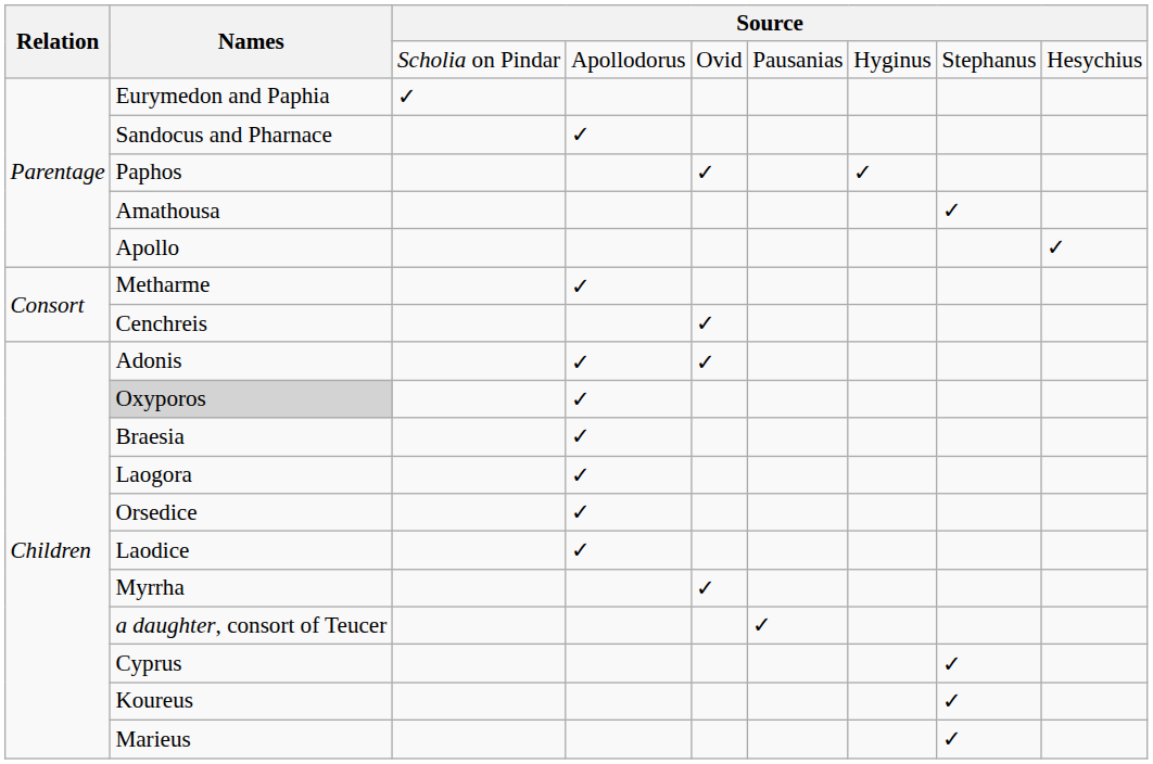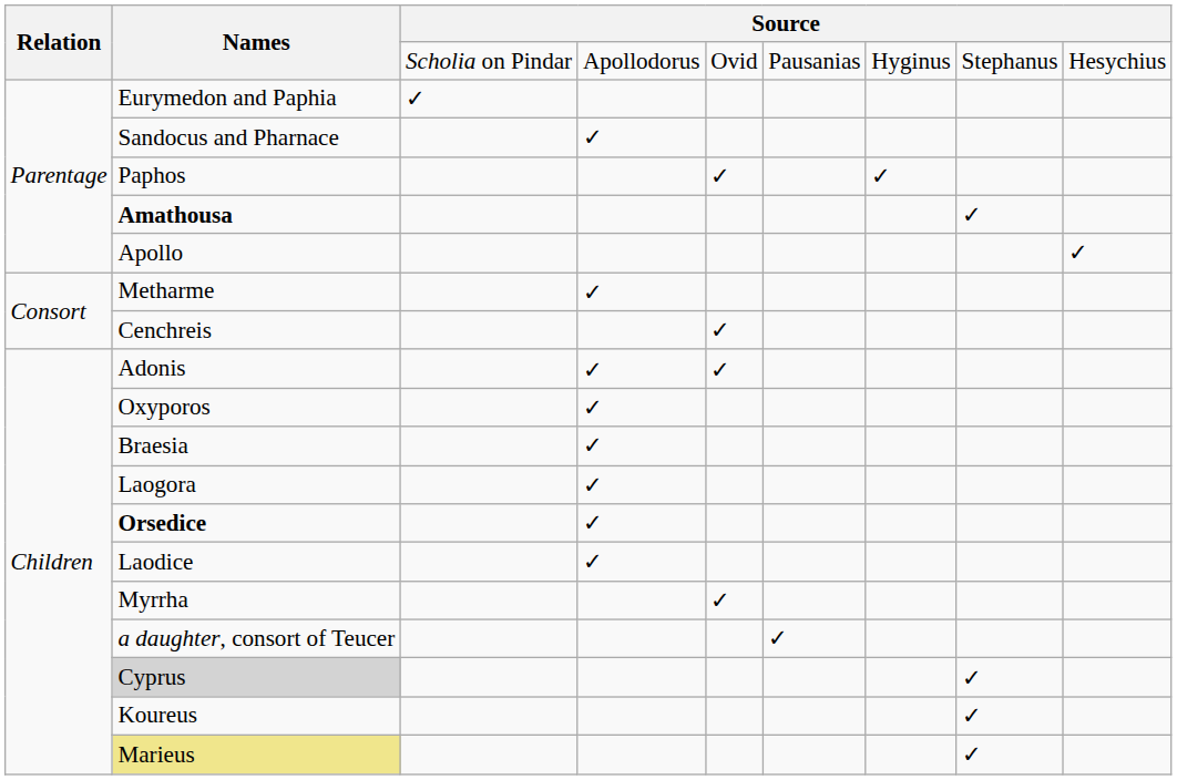Amathousa | Names: normal -> bold
Oxyporos | Names: lightgrey background -> no background
Orsedice | Names: normal -> bold
Cyprus | Names: no background -> lightgrey background
Marieus | Names: no background -> khaki background
